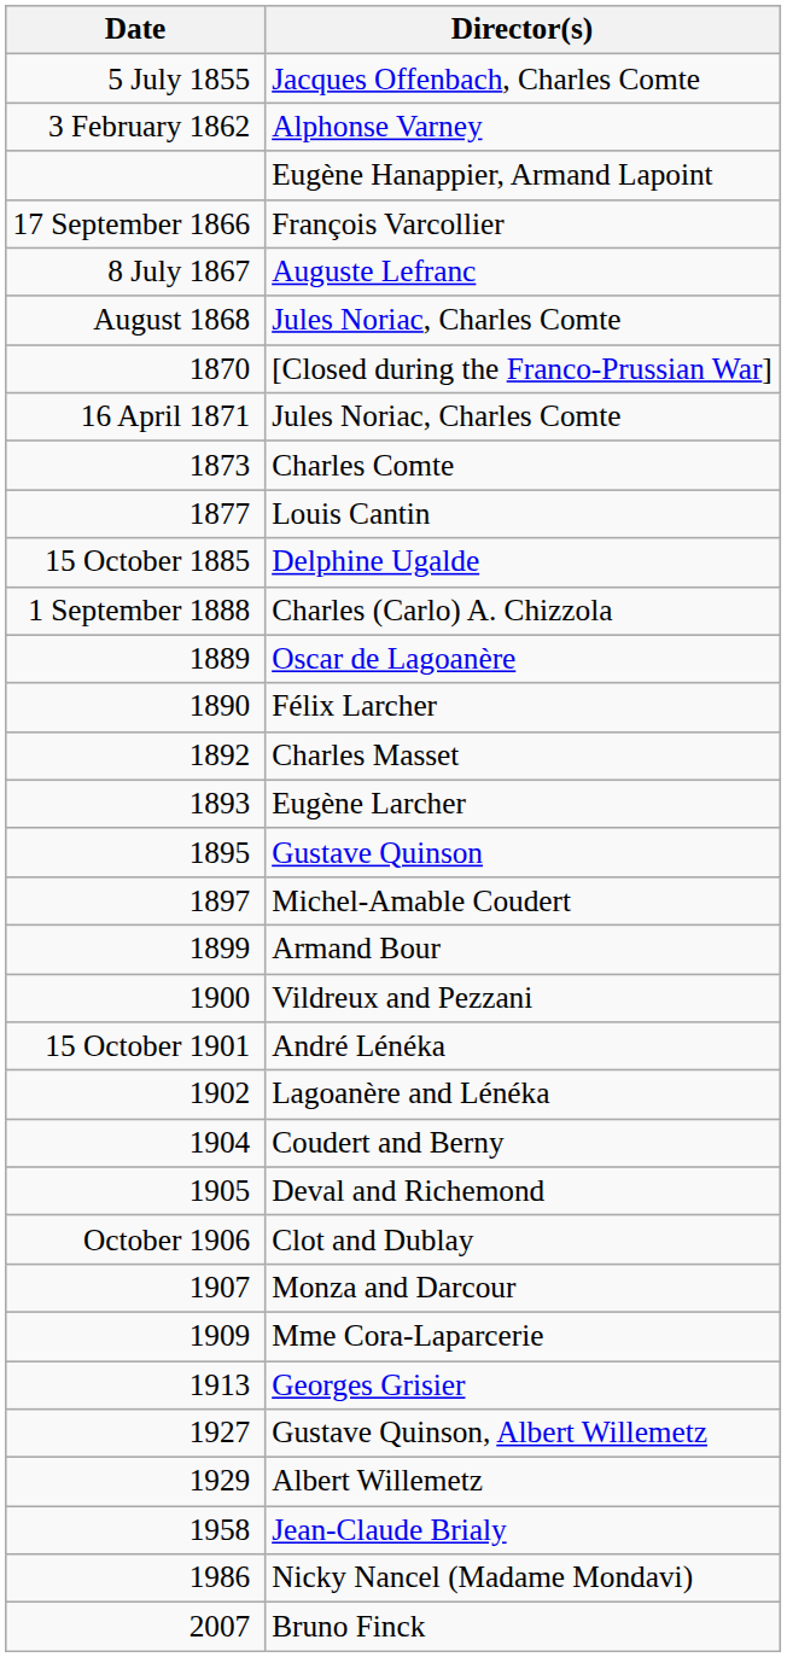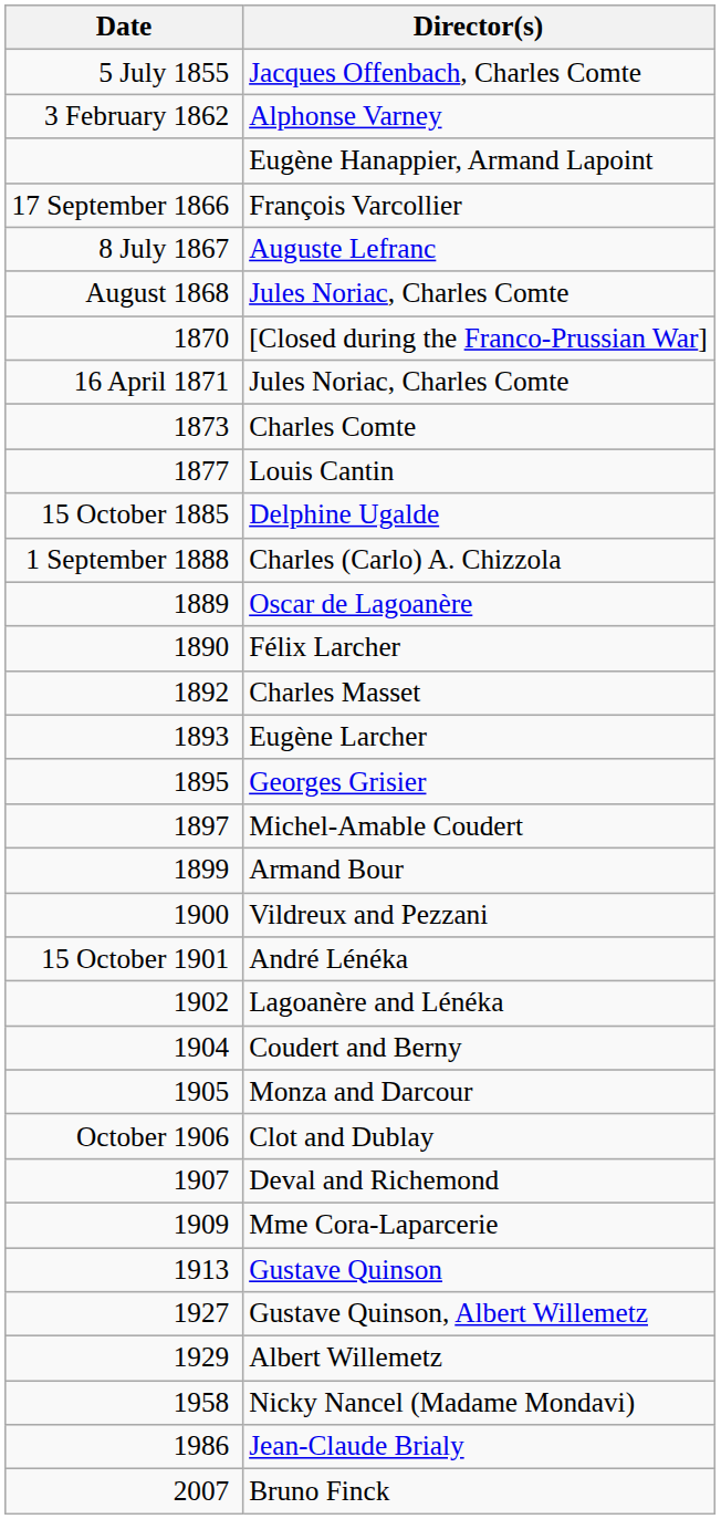row 18 | Director(s): Gustave Quinson -> Georges Grisier
row 25 | Director(s): Deval and Richemond -> Monza and Darcour
row 27 | Director(s): Monza and Darcour -> Deval and Richemond
row 29 | Director(s): Georges Grisier -> Gustave Quinson
row 32 | Director(s): Jean-Claude Brialy -> Nicky Nancel (Madame Mondavi)
row 33 | Director(s): Nicky Nancel (Madame Mondavi) -> Jean-Claude Brialy
